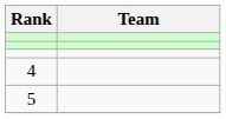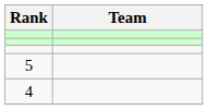row 5 | Rank: 4 -> 5
row 6 | Rank: 5 -> 4
